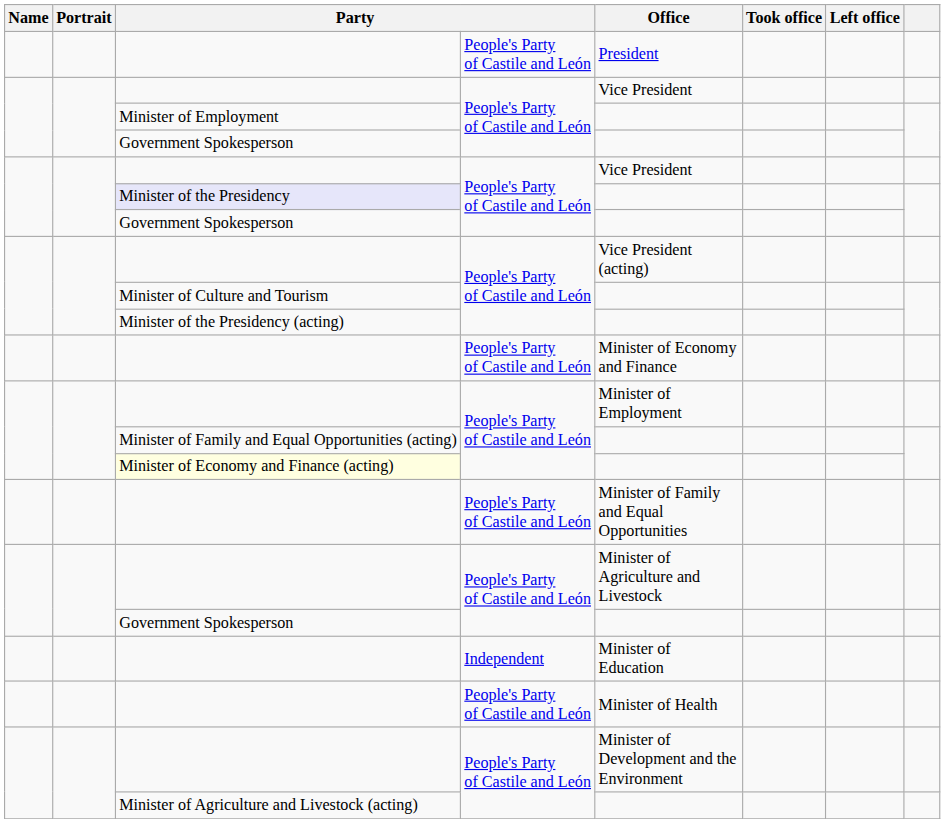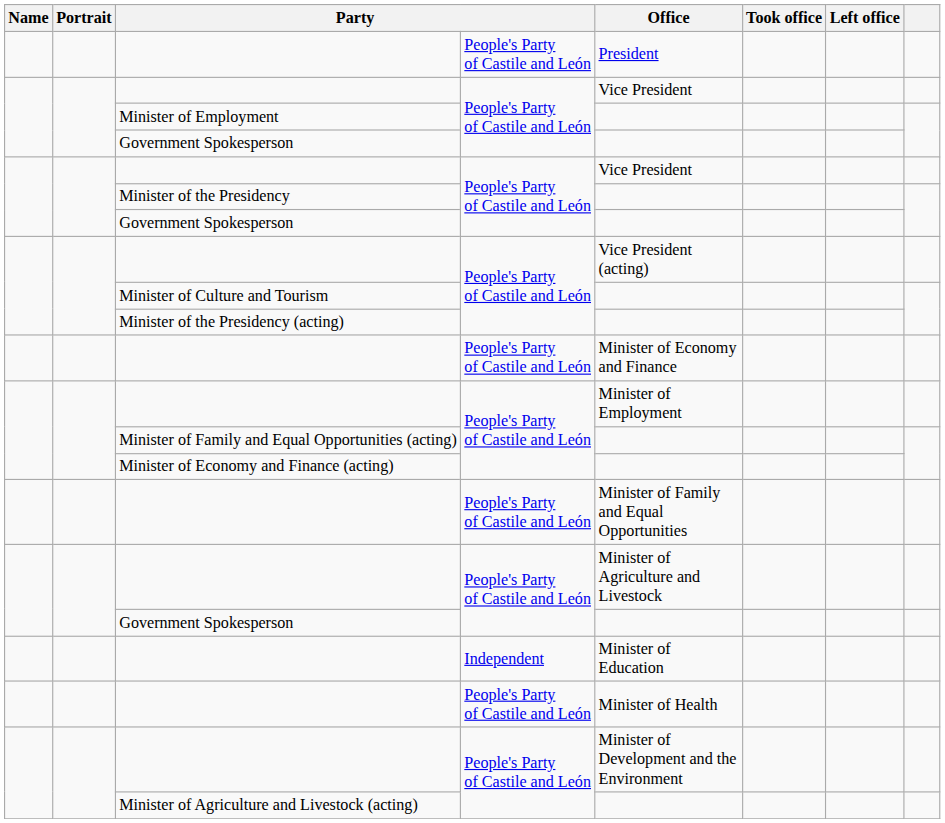Minister of the Presidency | column 3: lavender background -> no background
Minister of Economy and Finance (acting) | column 3: lightyellow background -> no background
